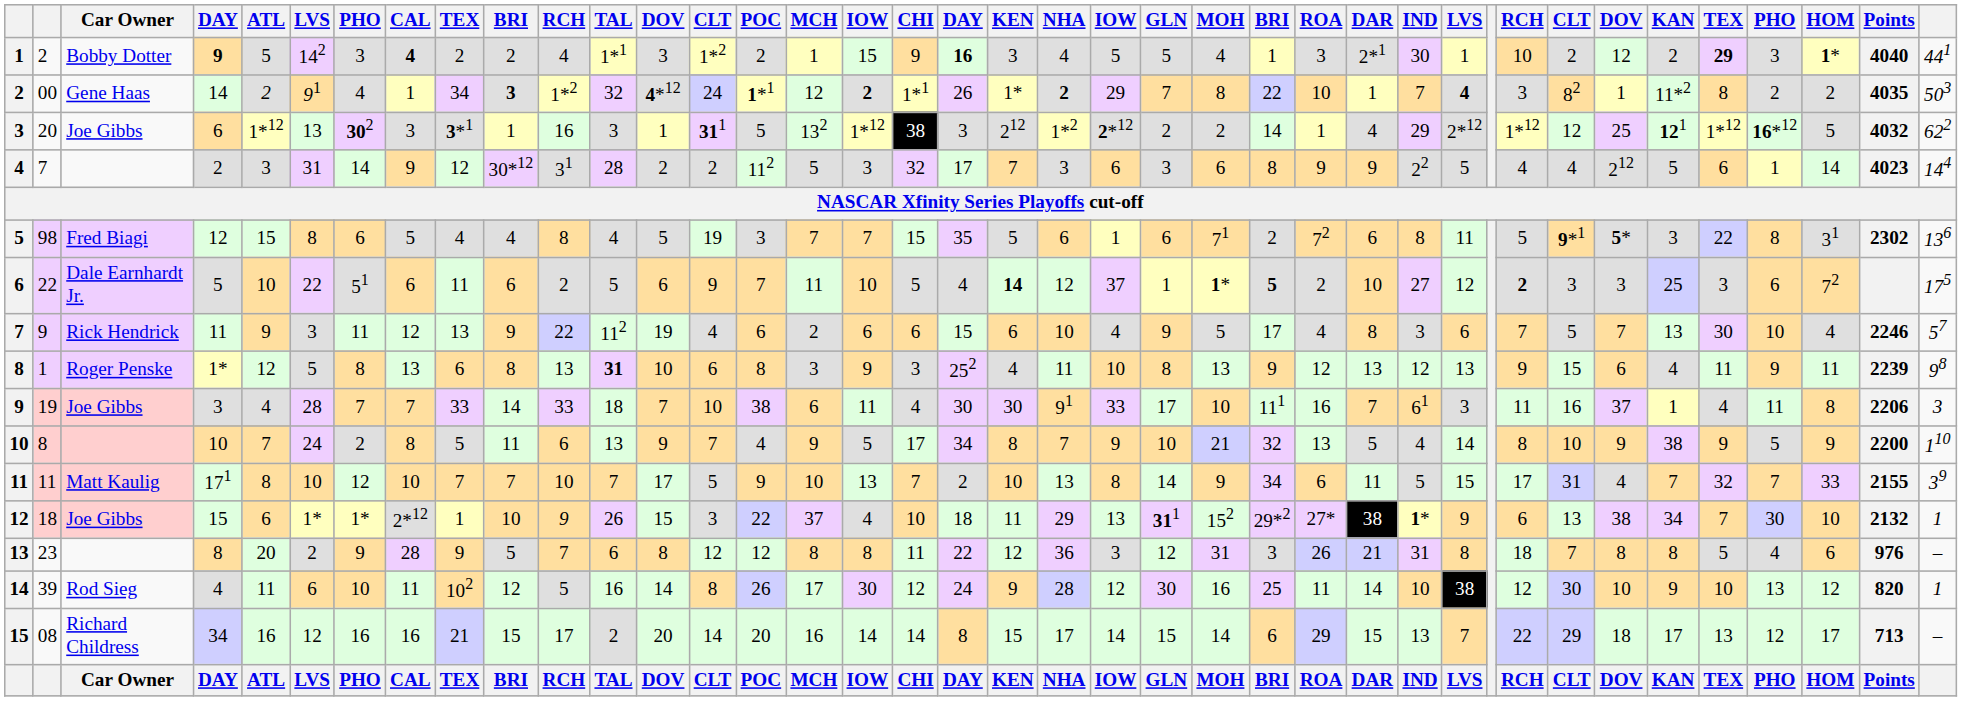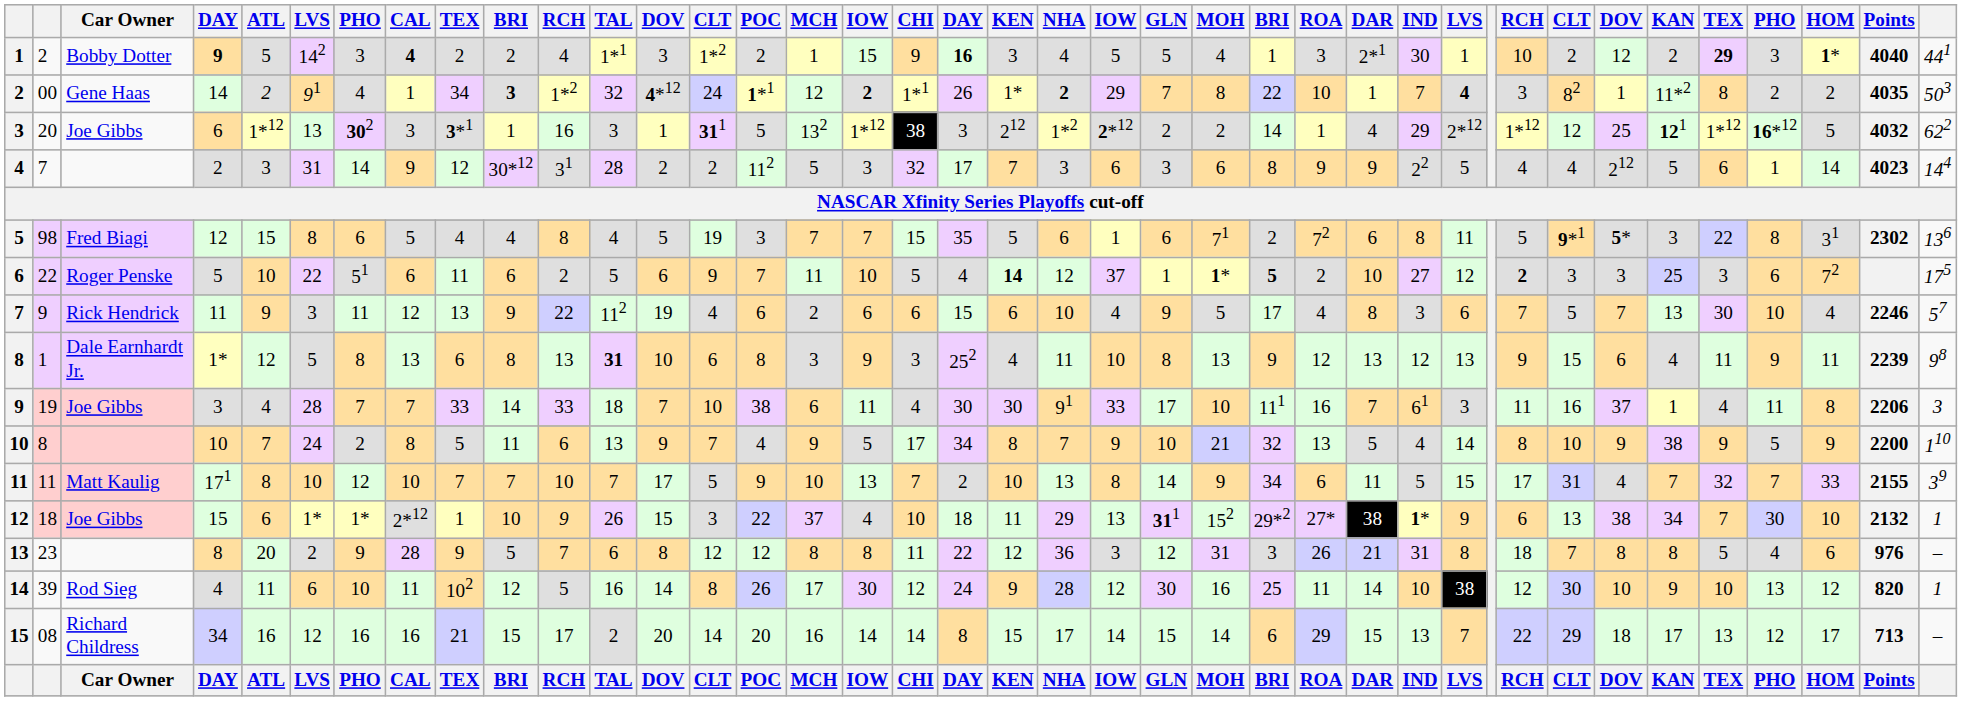row 8 | Car Owner: Dale Earnhardt Jr. -> Roger Penske
row 10 | Car Owner: Roger Penske -> Dale Earnhardt Jr.
